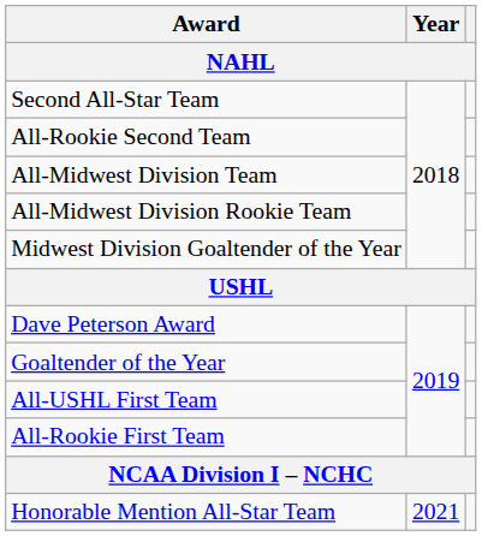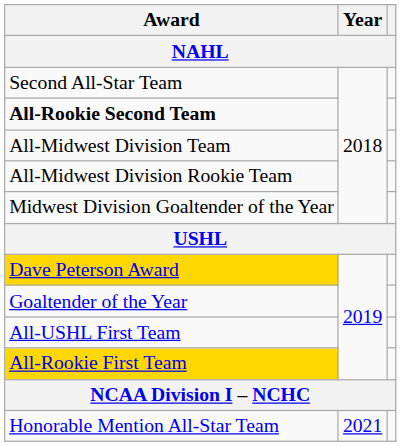All-Rookie Second Team | Award: normal -> bold
Dave Peterson Award | Award: no background -> gold background
All-Rookie First Team | Award: no background -> gold background
